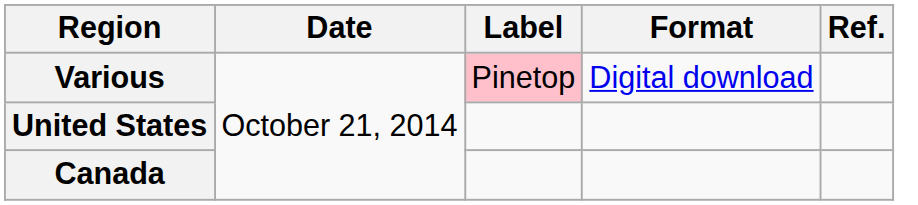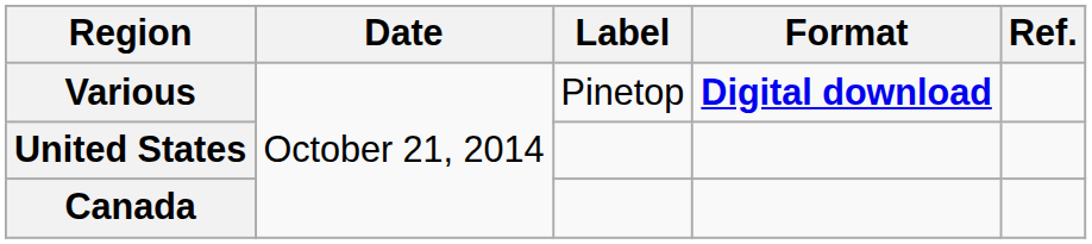Various | Label: pink background -> no background
Various | Format: normal -> bold
